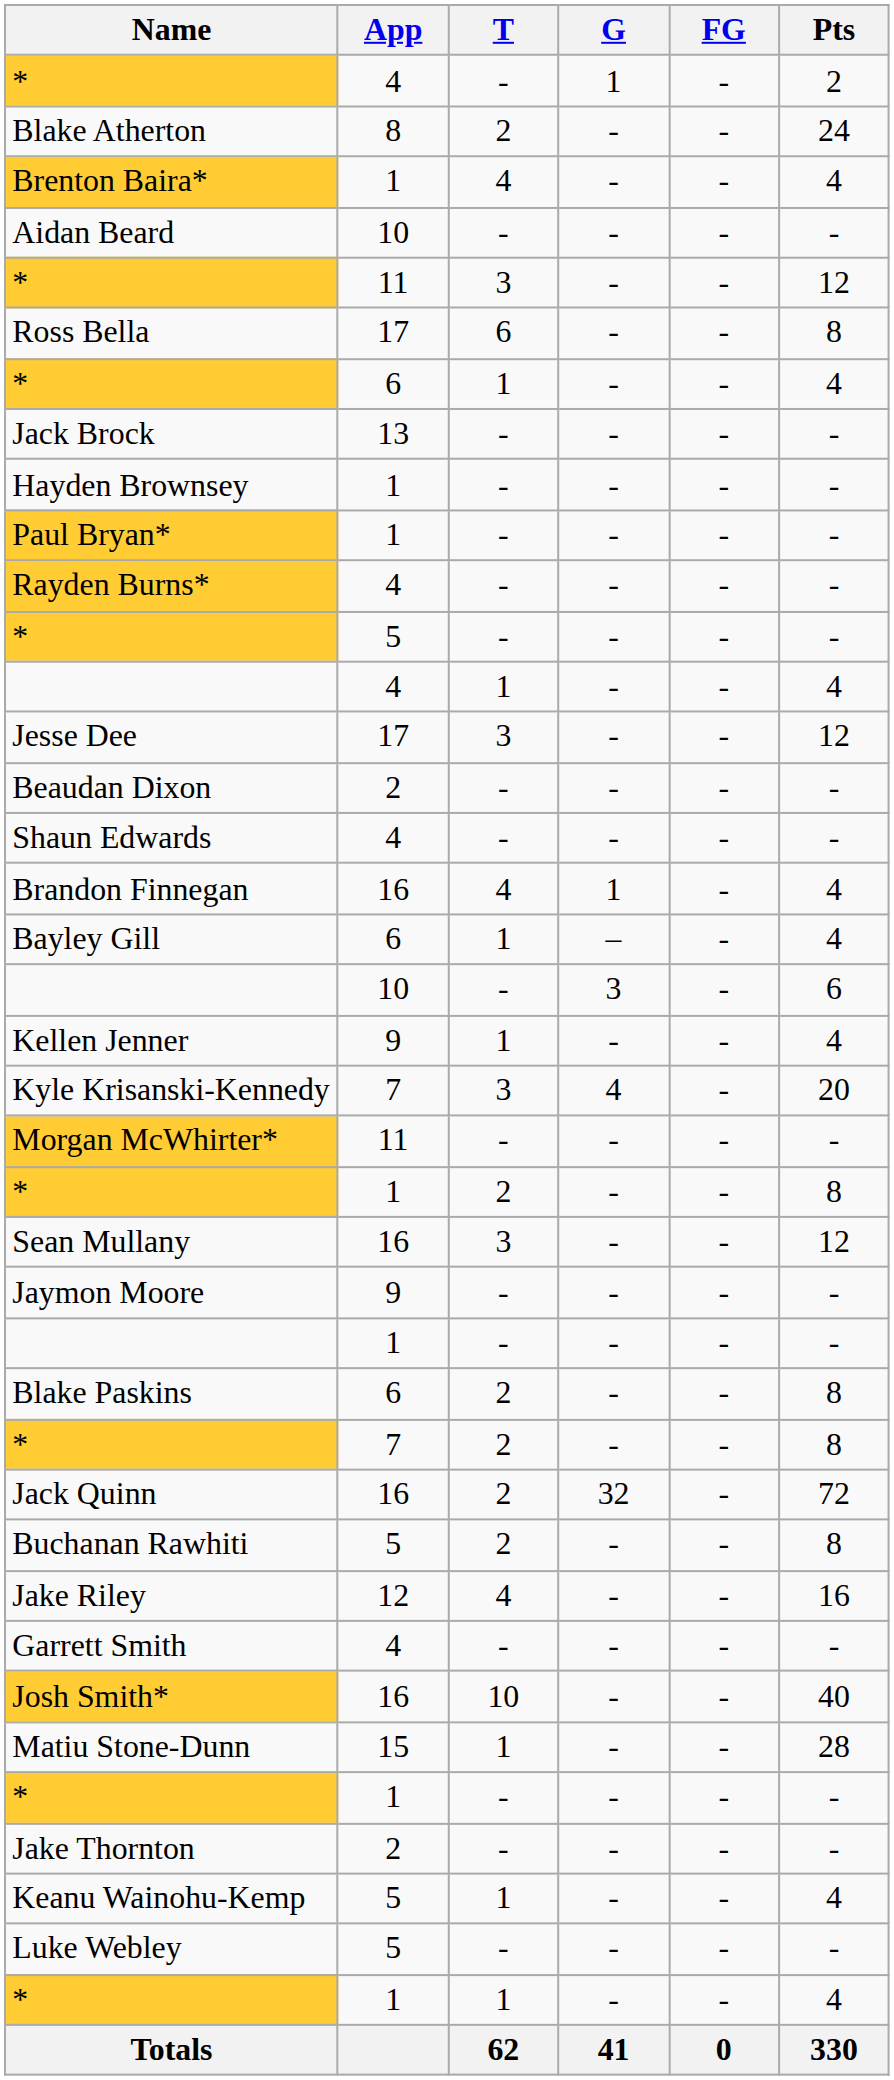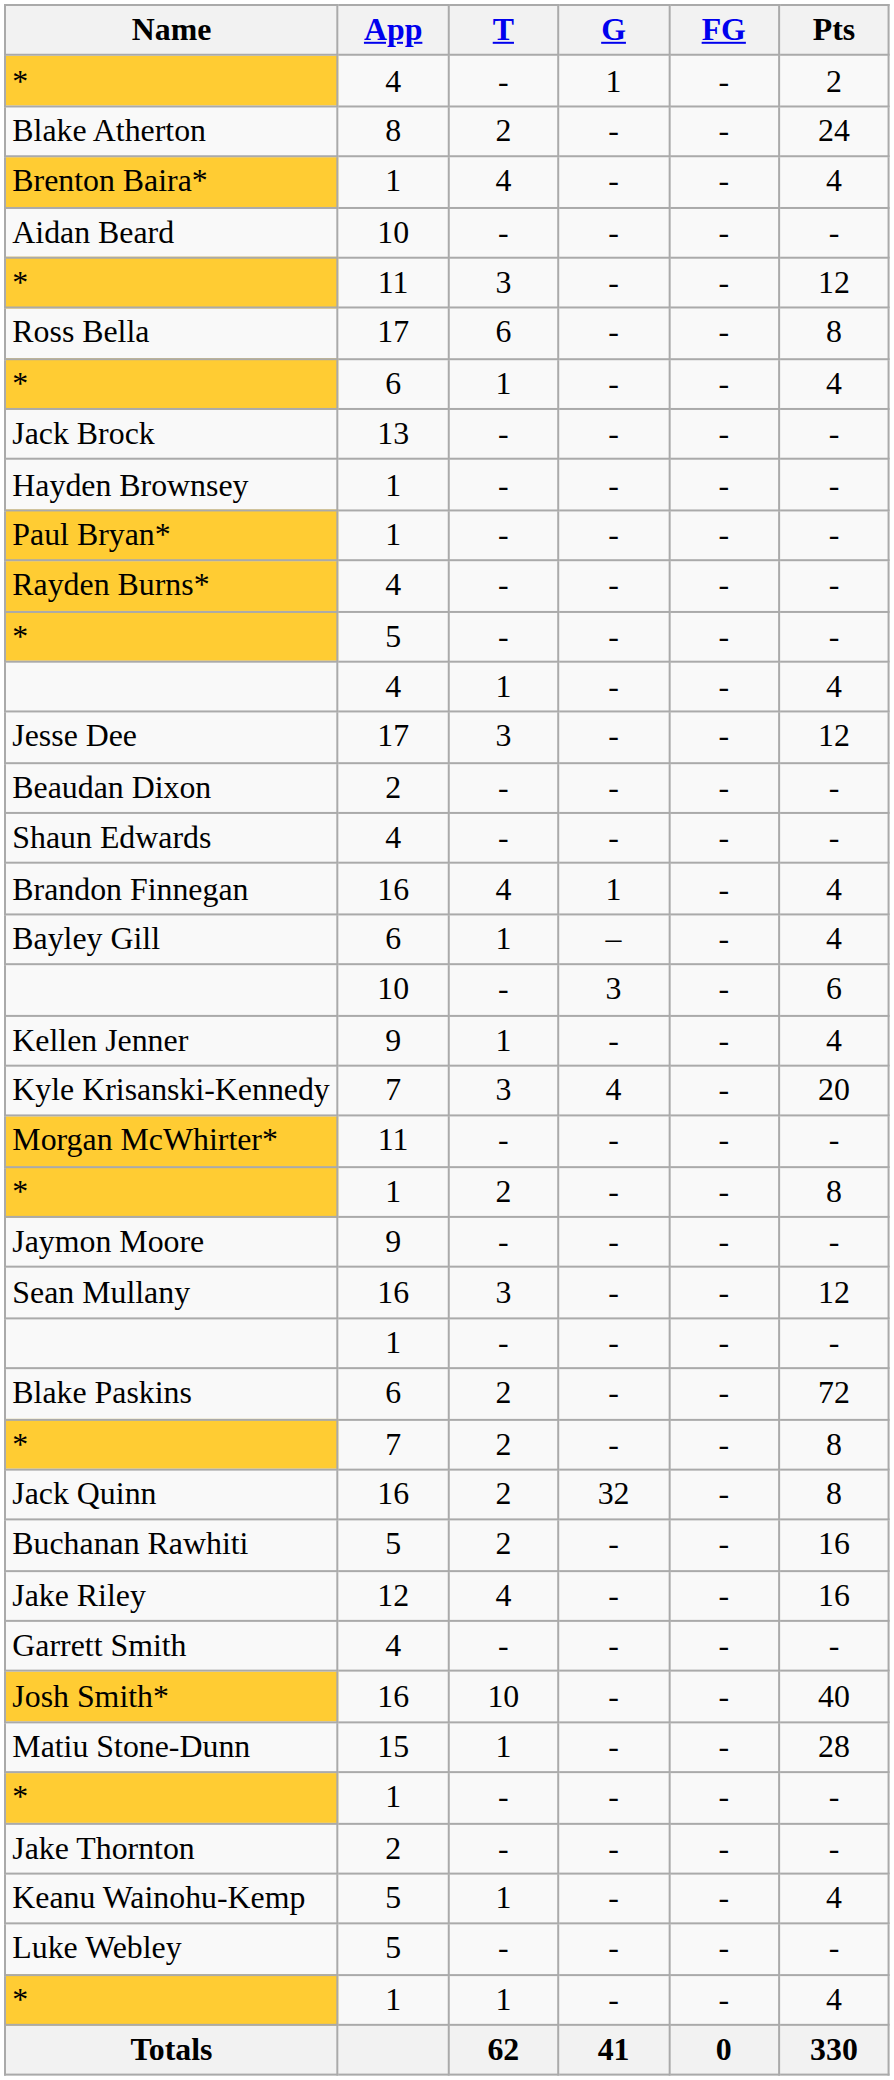rows swapped: Jaymon Moore <-> Sean Mullany
Blake Paskins | Pts: 8 -> 72
Jack Quinn | Pts: 72 -> 8
Buchanan Rawhiti | Pts: 8 -> 16
